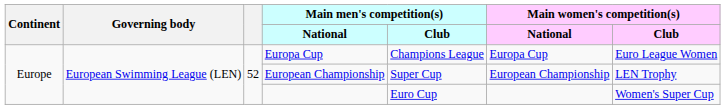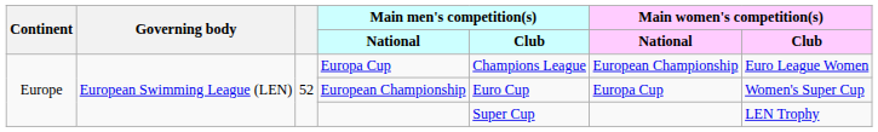row 3 | Main women's competition(s) / National: Europa Cup -> European Championship
row 4 | Main men's competition(s) / Club: Super Cup -> Euro Cup
row 4 | Main women's competition(s) / National: European Championship -> Europa Cup
row 4 | Main women's competition(s) / Club: LEN Trophy -> Women's Super Cup
row 5 | Main men's competition(s) / Club: Euro Cup -> Super Cup
row 5 | Main women's competition(s) / Club: Women's Super Cup -> LEN Trophy
